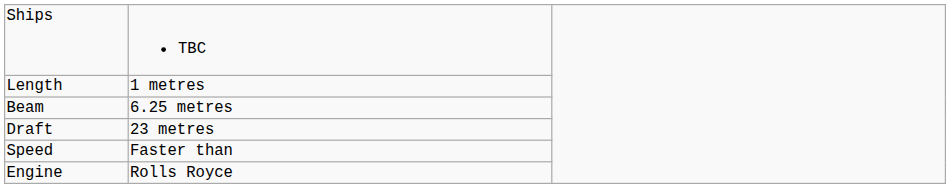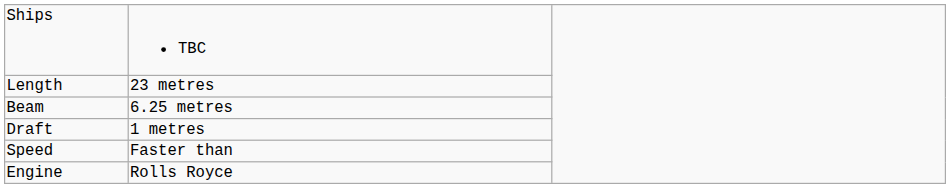Length | column 2: 1 metres -> 23 metres
Draft | column 2: 23 metres -> 1 metres
